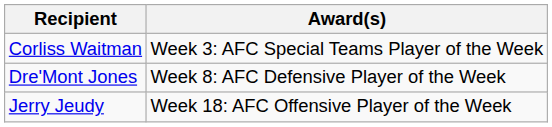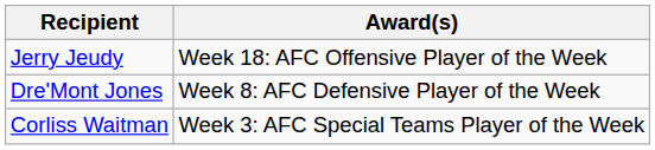rows swapped: Corliss Waitman <-> Jerry Jeudy
